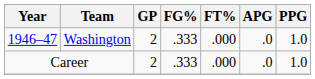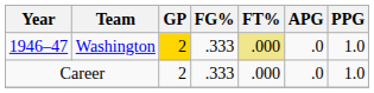1946–47 | GP: no background -> gold background
1946–47 | FT%: no background -> khaki background
